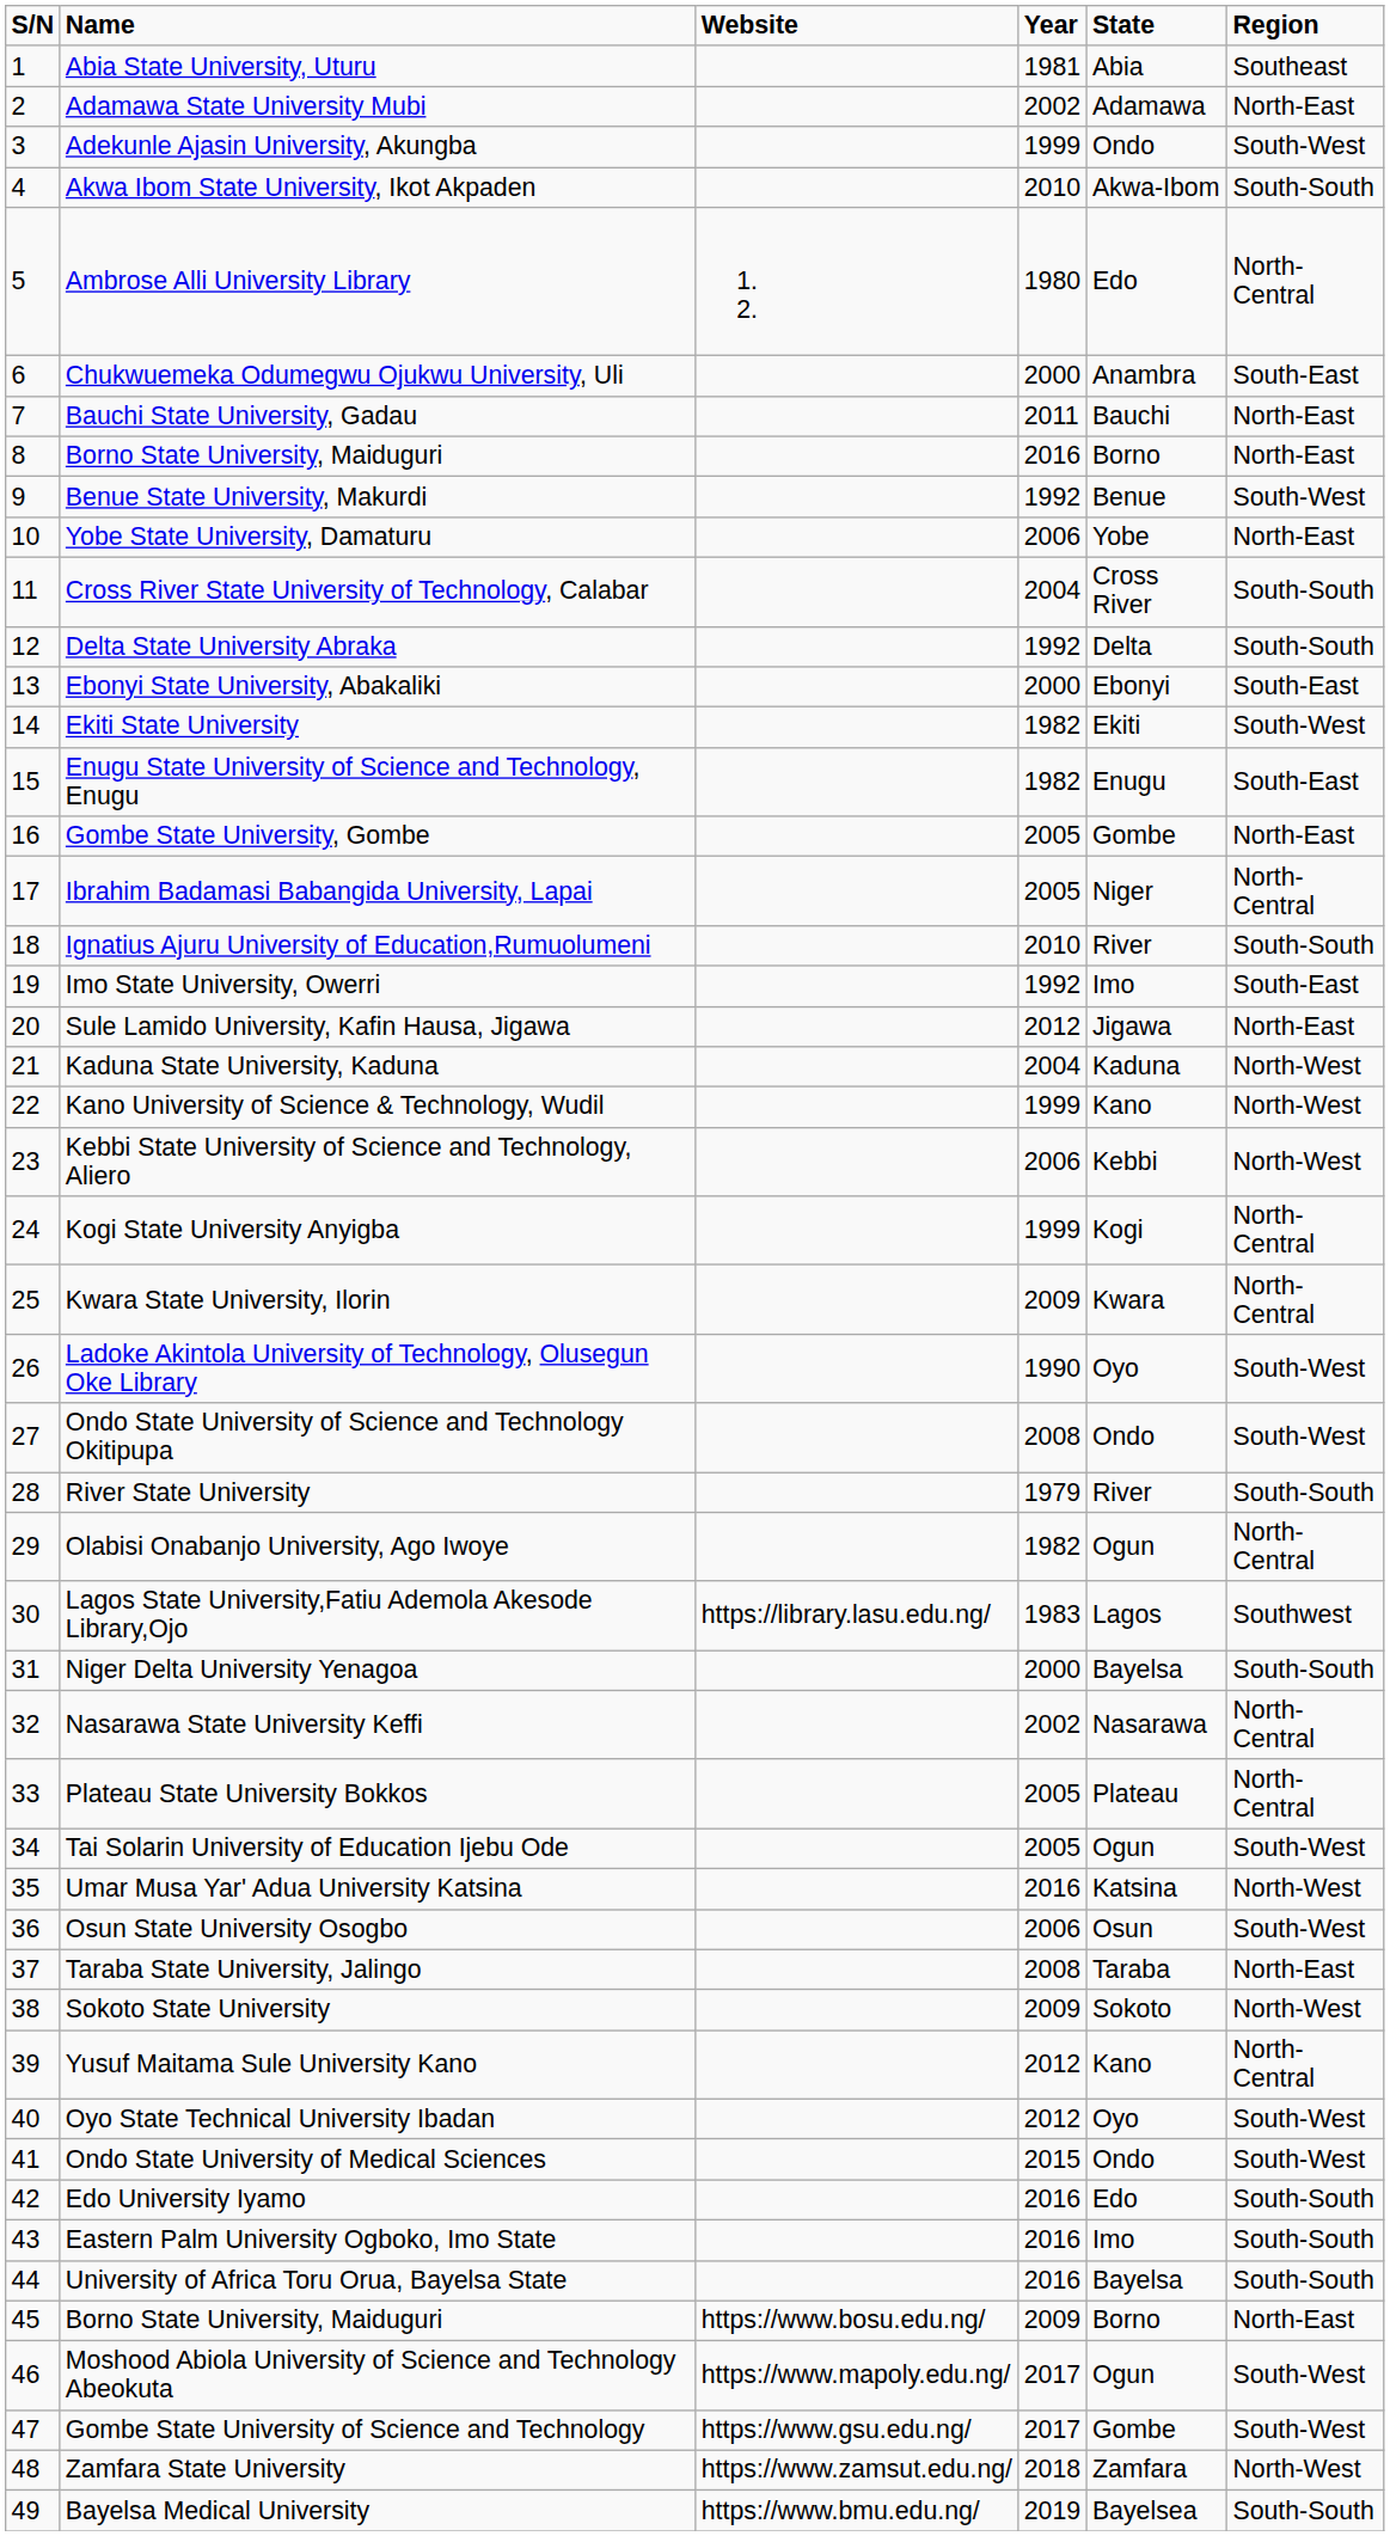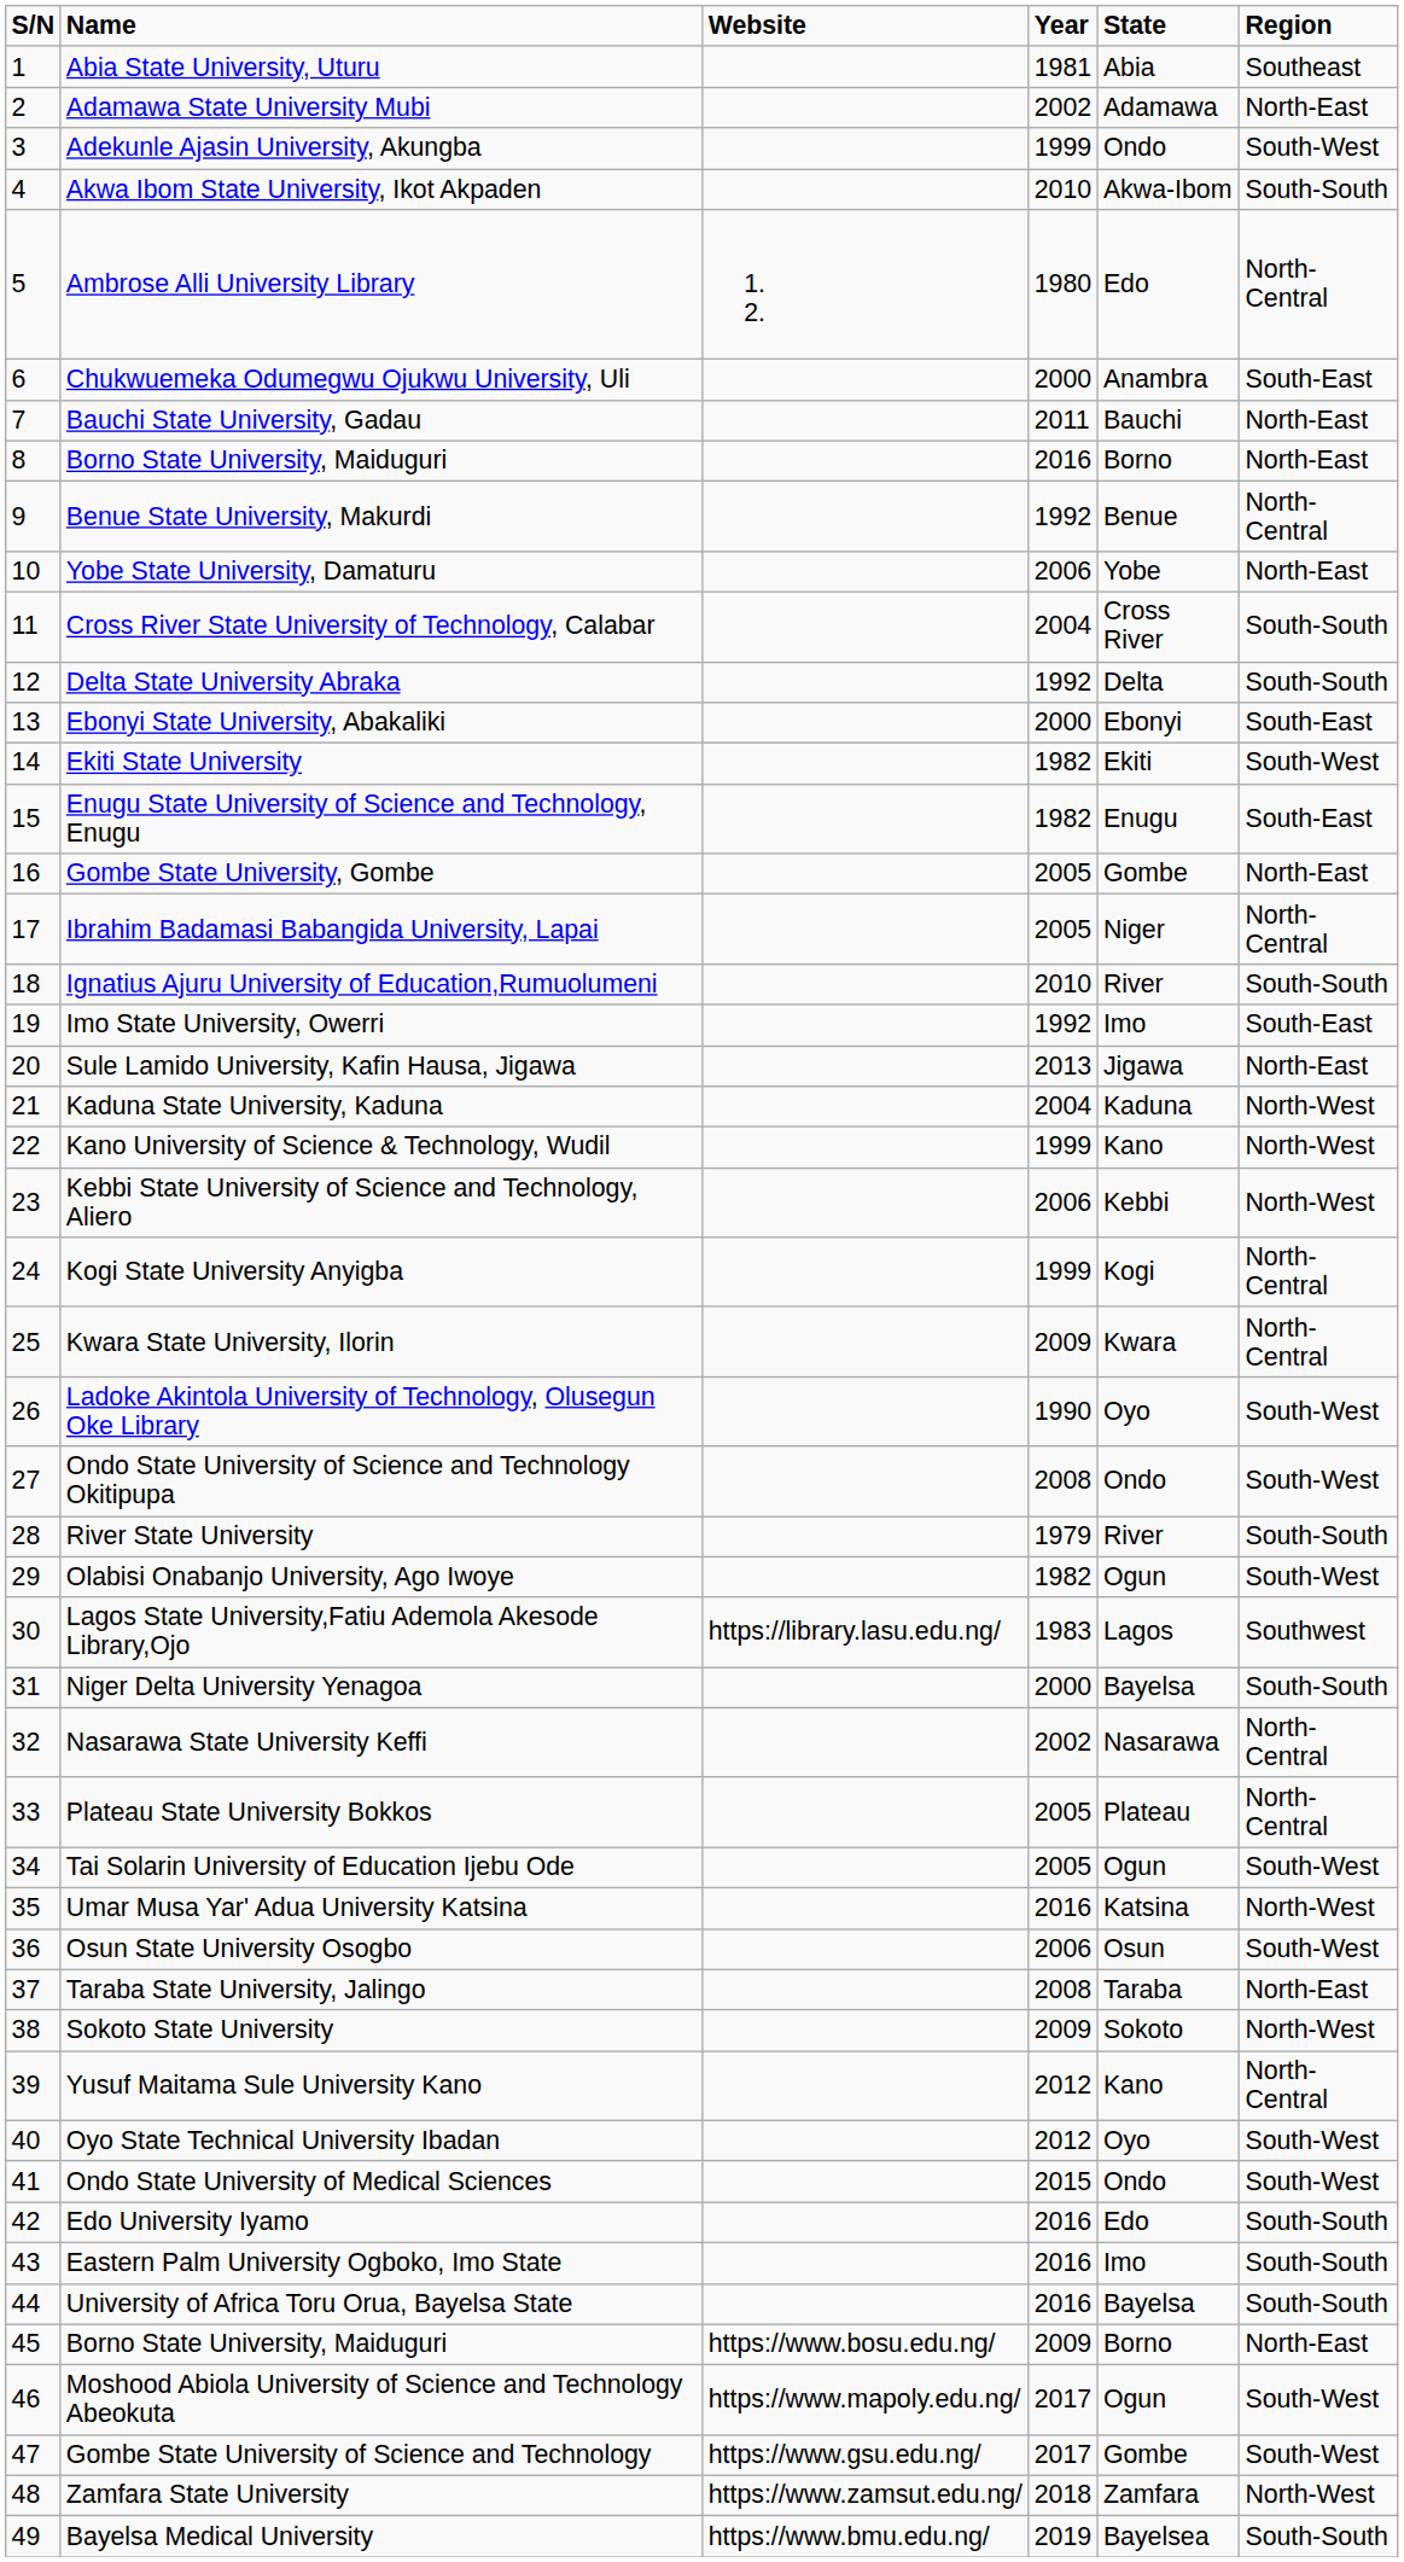Benue State University, Makurdi | Region: South-West -> North-Central
Sule Lamido University, Kafin Hausa, Jigawa | Year: 2012 -> 2013
Olabisi Onabanjo University, Ago Iwoye | Region: North-Central -> South-West
